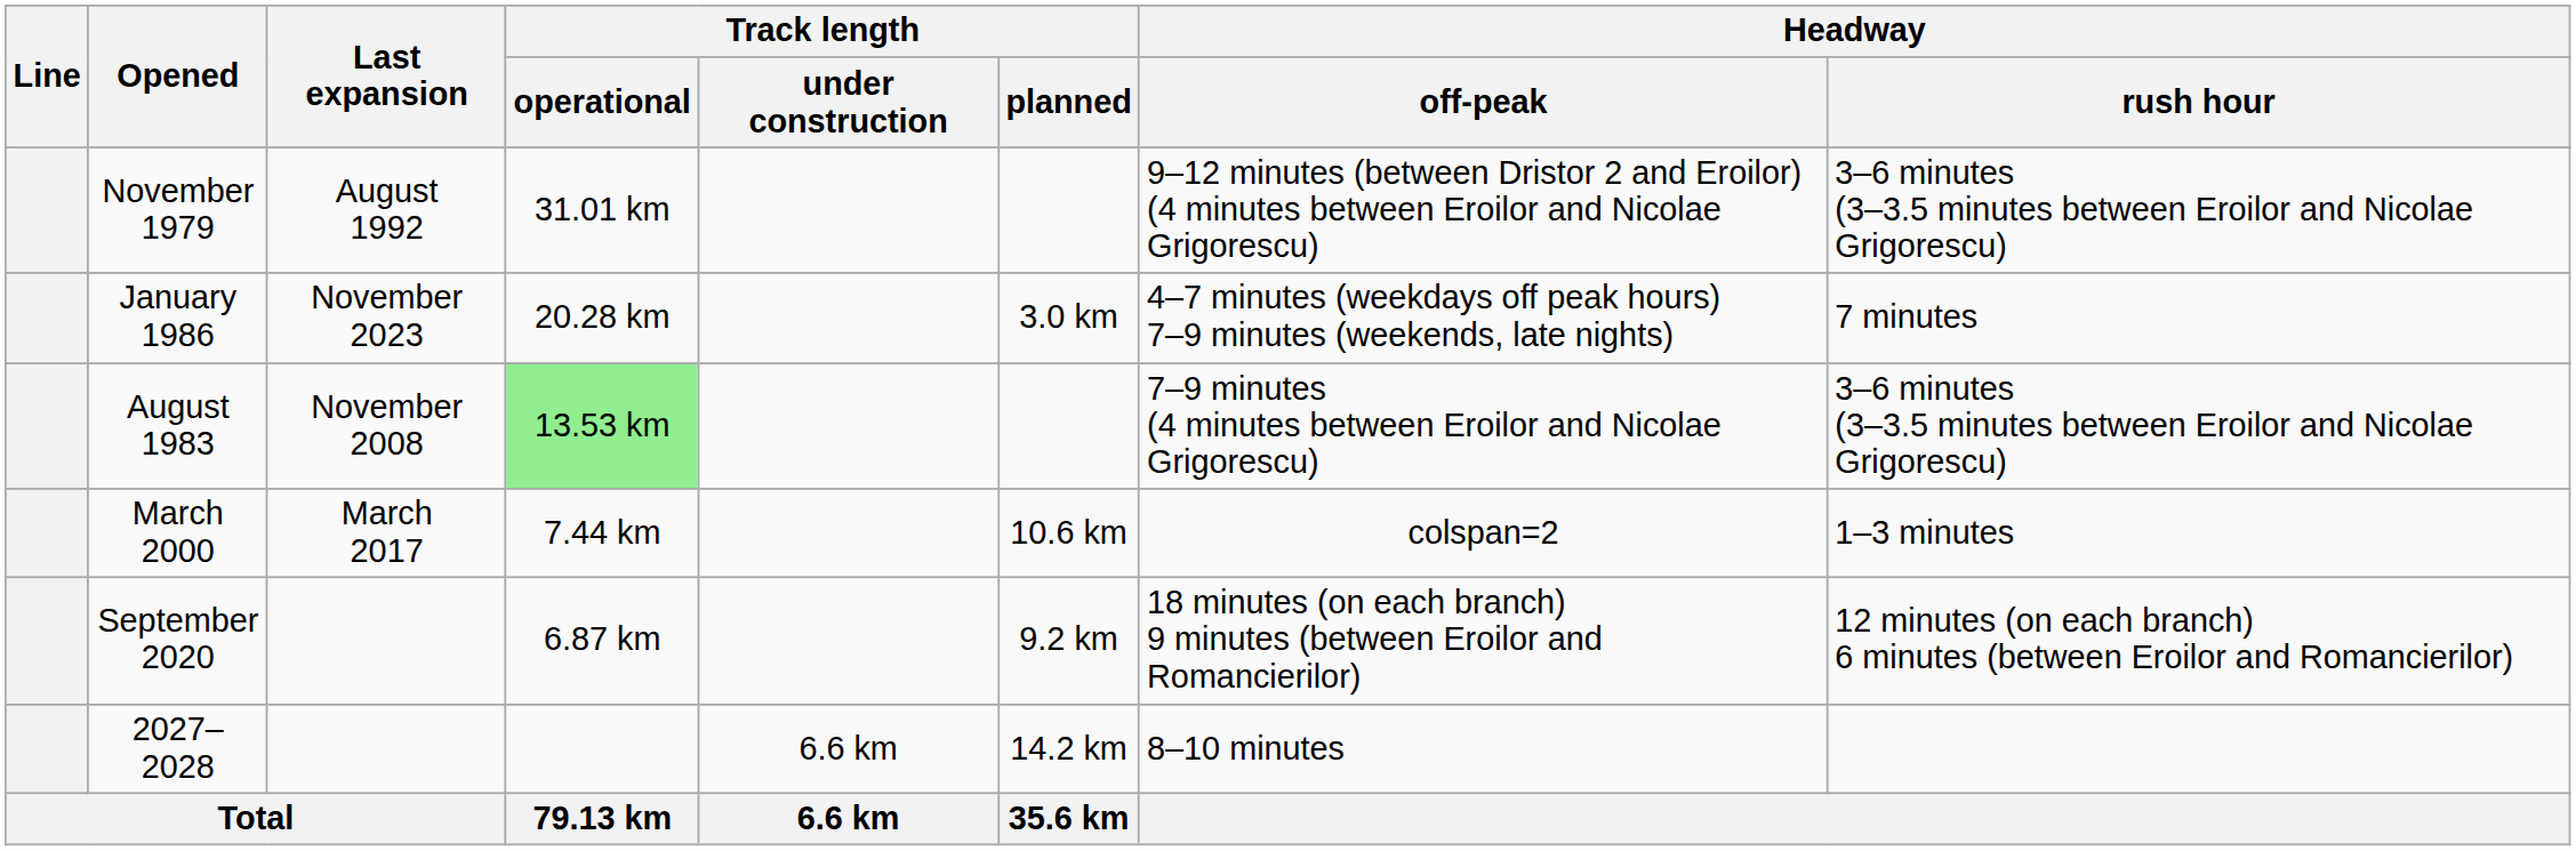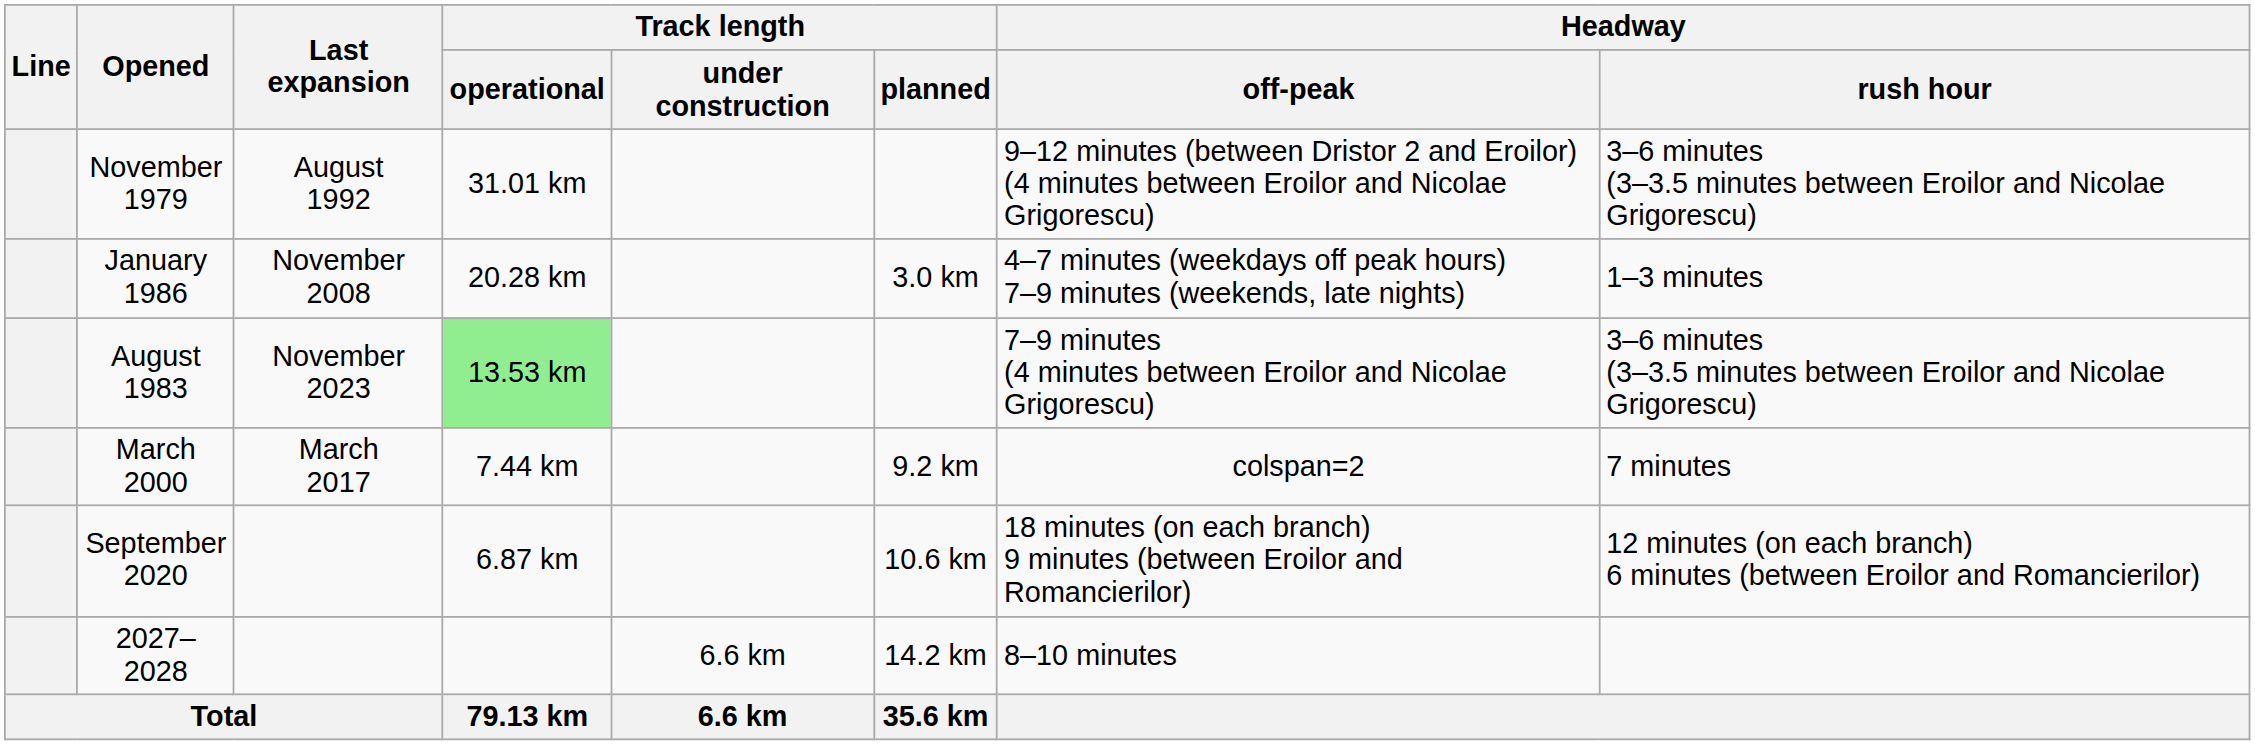January 1986 | Last expansion: November 2023 -> November 2008
January 1986 | Headway / rush hour: 7 minutes -> 1–3 minutes
August 1983 | Last expansion: November 2008 -> November 2023
March 2000 | Track length / planned: 10.6 km -> 9.2 km
March 2000 | Headway / rush hour: 1–3 minutes -> 7 minutes
September 2020 | Track length / planned: 9.2 km -> 10.6 km
